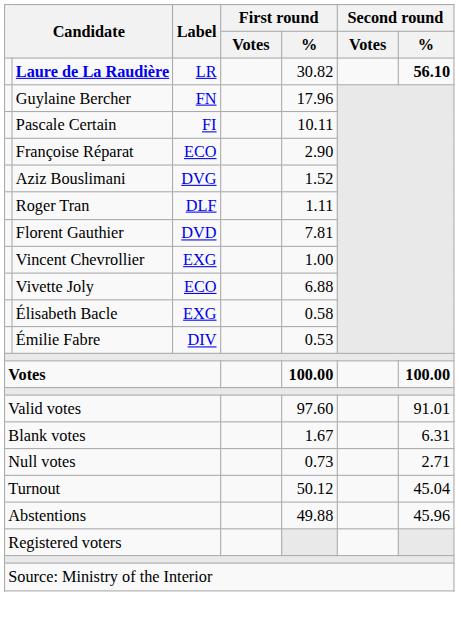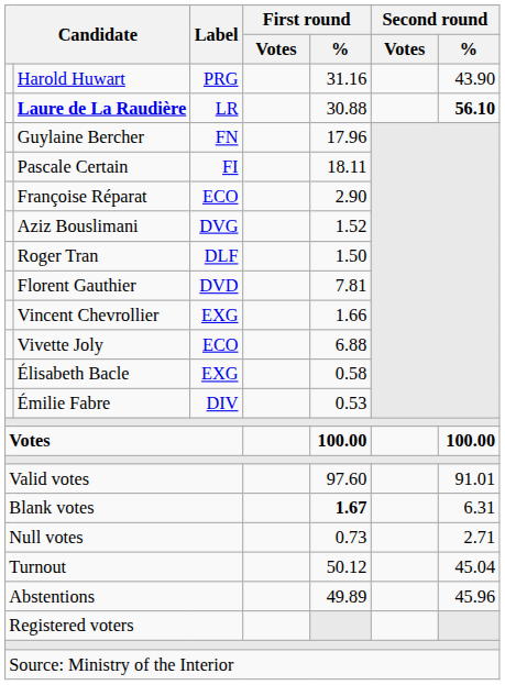+ row: Harold Huwart | PRG | 31.16 | 43.90
Laure de La Raudière | First round / %: 30.82 -> 30.88
Pascale Certain | First round / %: 10.11 -> 18.11
Roger Tran | First round / %: 1.11 -> 1.50
Vincent Chevrollier | First round / %: 1.00 -> 1.66
Blank votes | First round / %: normal -> bold
Abstentions | First round / %: 49.88 -> 49.89
